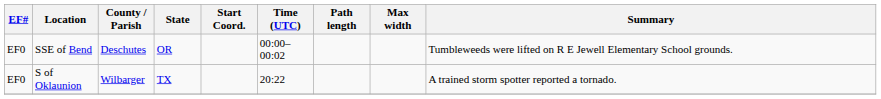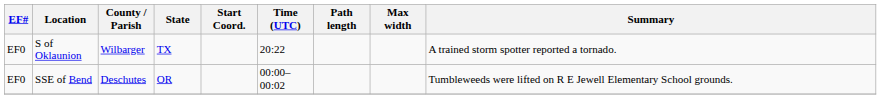rows swapped: S of Oklaunion <-> SSE of Bend
